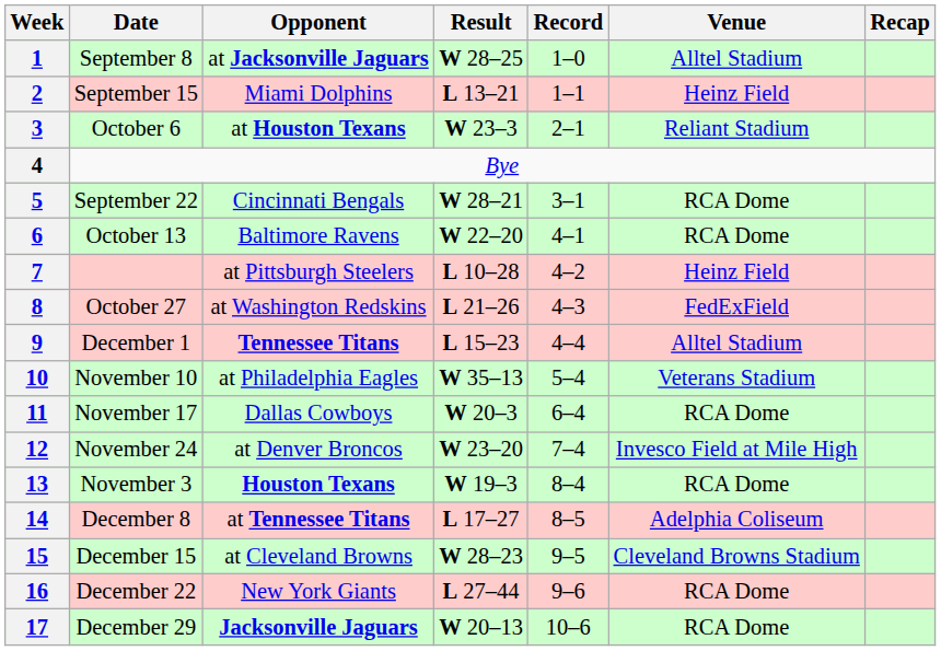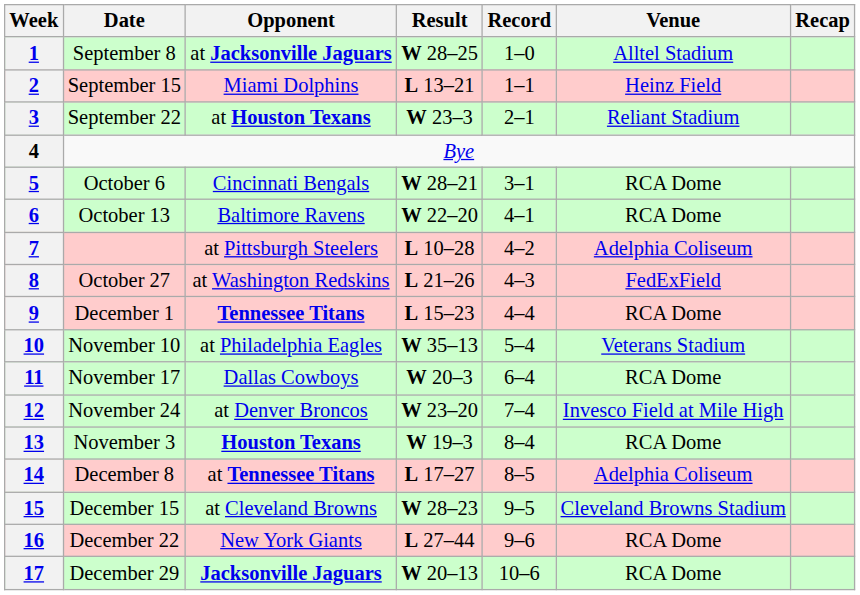3 | Date: October 6 -> September 22
5 | Date: September 22 -> October 6
7 | Venue: Heinz Field -> Adelphia Coliseum
9 | Venue: Alltel Stadium -> RCA Dome
